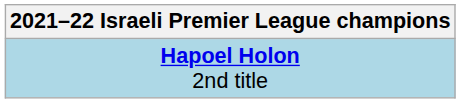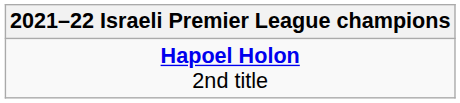row 2 | column 1: lightblue background -> no background
